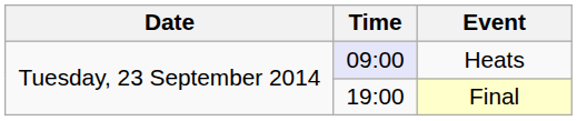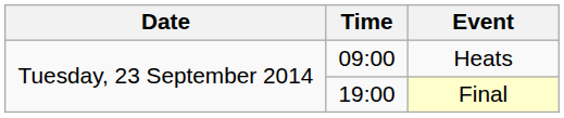Heats | Time: lavender background -> no background
